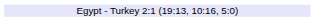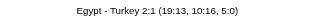row 1 | column 1: lavender background -> no background
